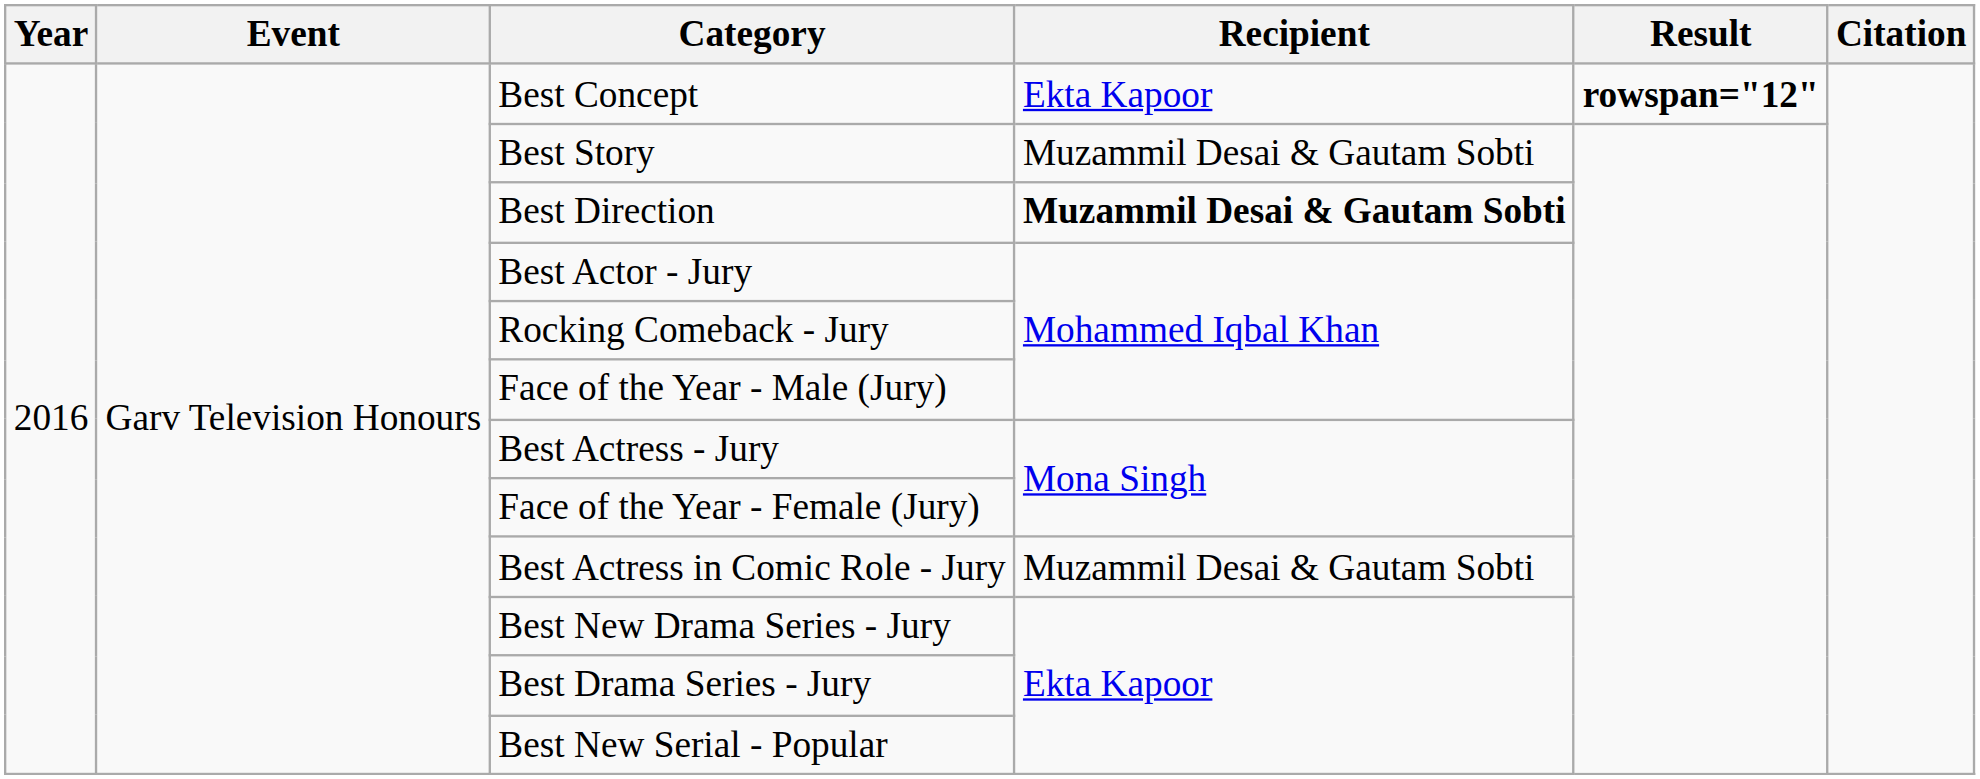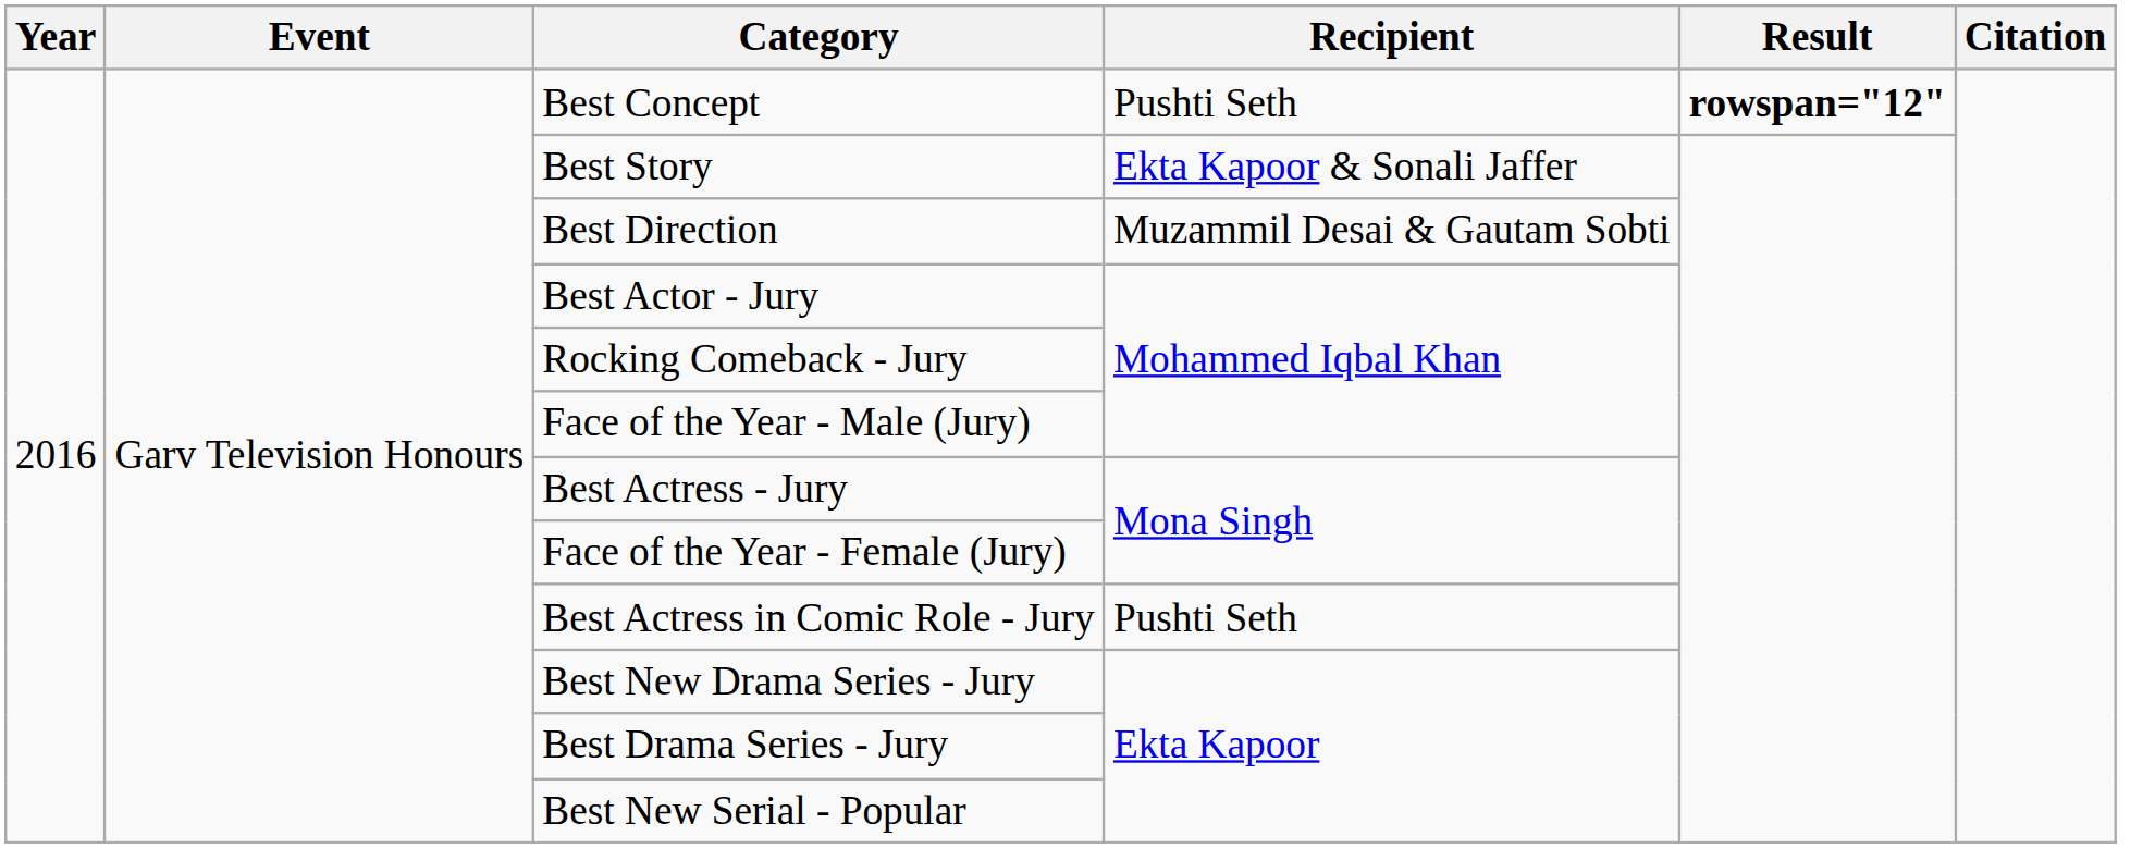Best Concept | Recipient: Ekta Kapoor -> Pushti Seth
Best Story | Recipient: Muzammil Desai & Gautam Sobti -> Ekta Kapoor & Sonali Jaffer
Best Direction | Recipient: bold -> normal
Best Actress in Comic Role - Jury | Recipient: Muzammil Desai & Gautam Sobti -> Pushti Seth
